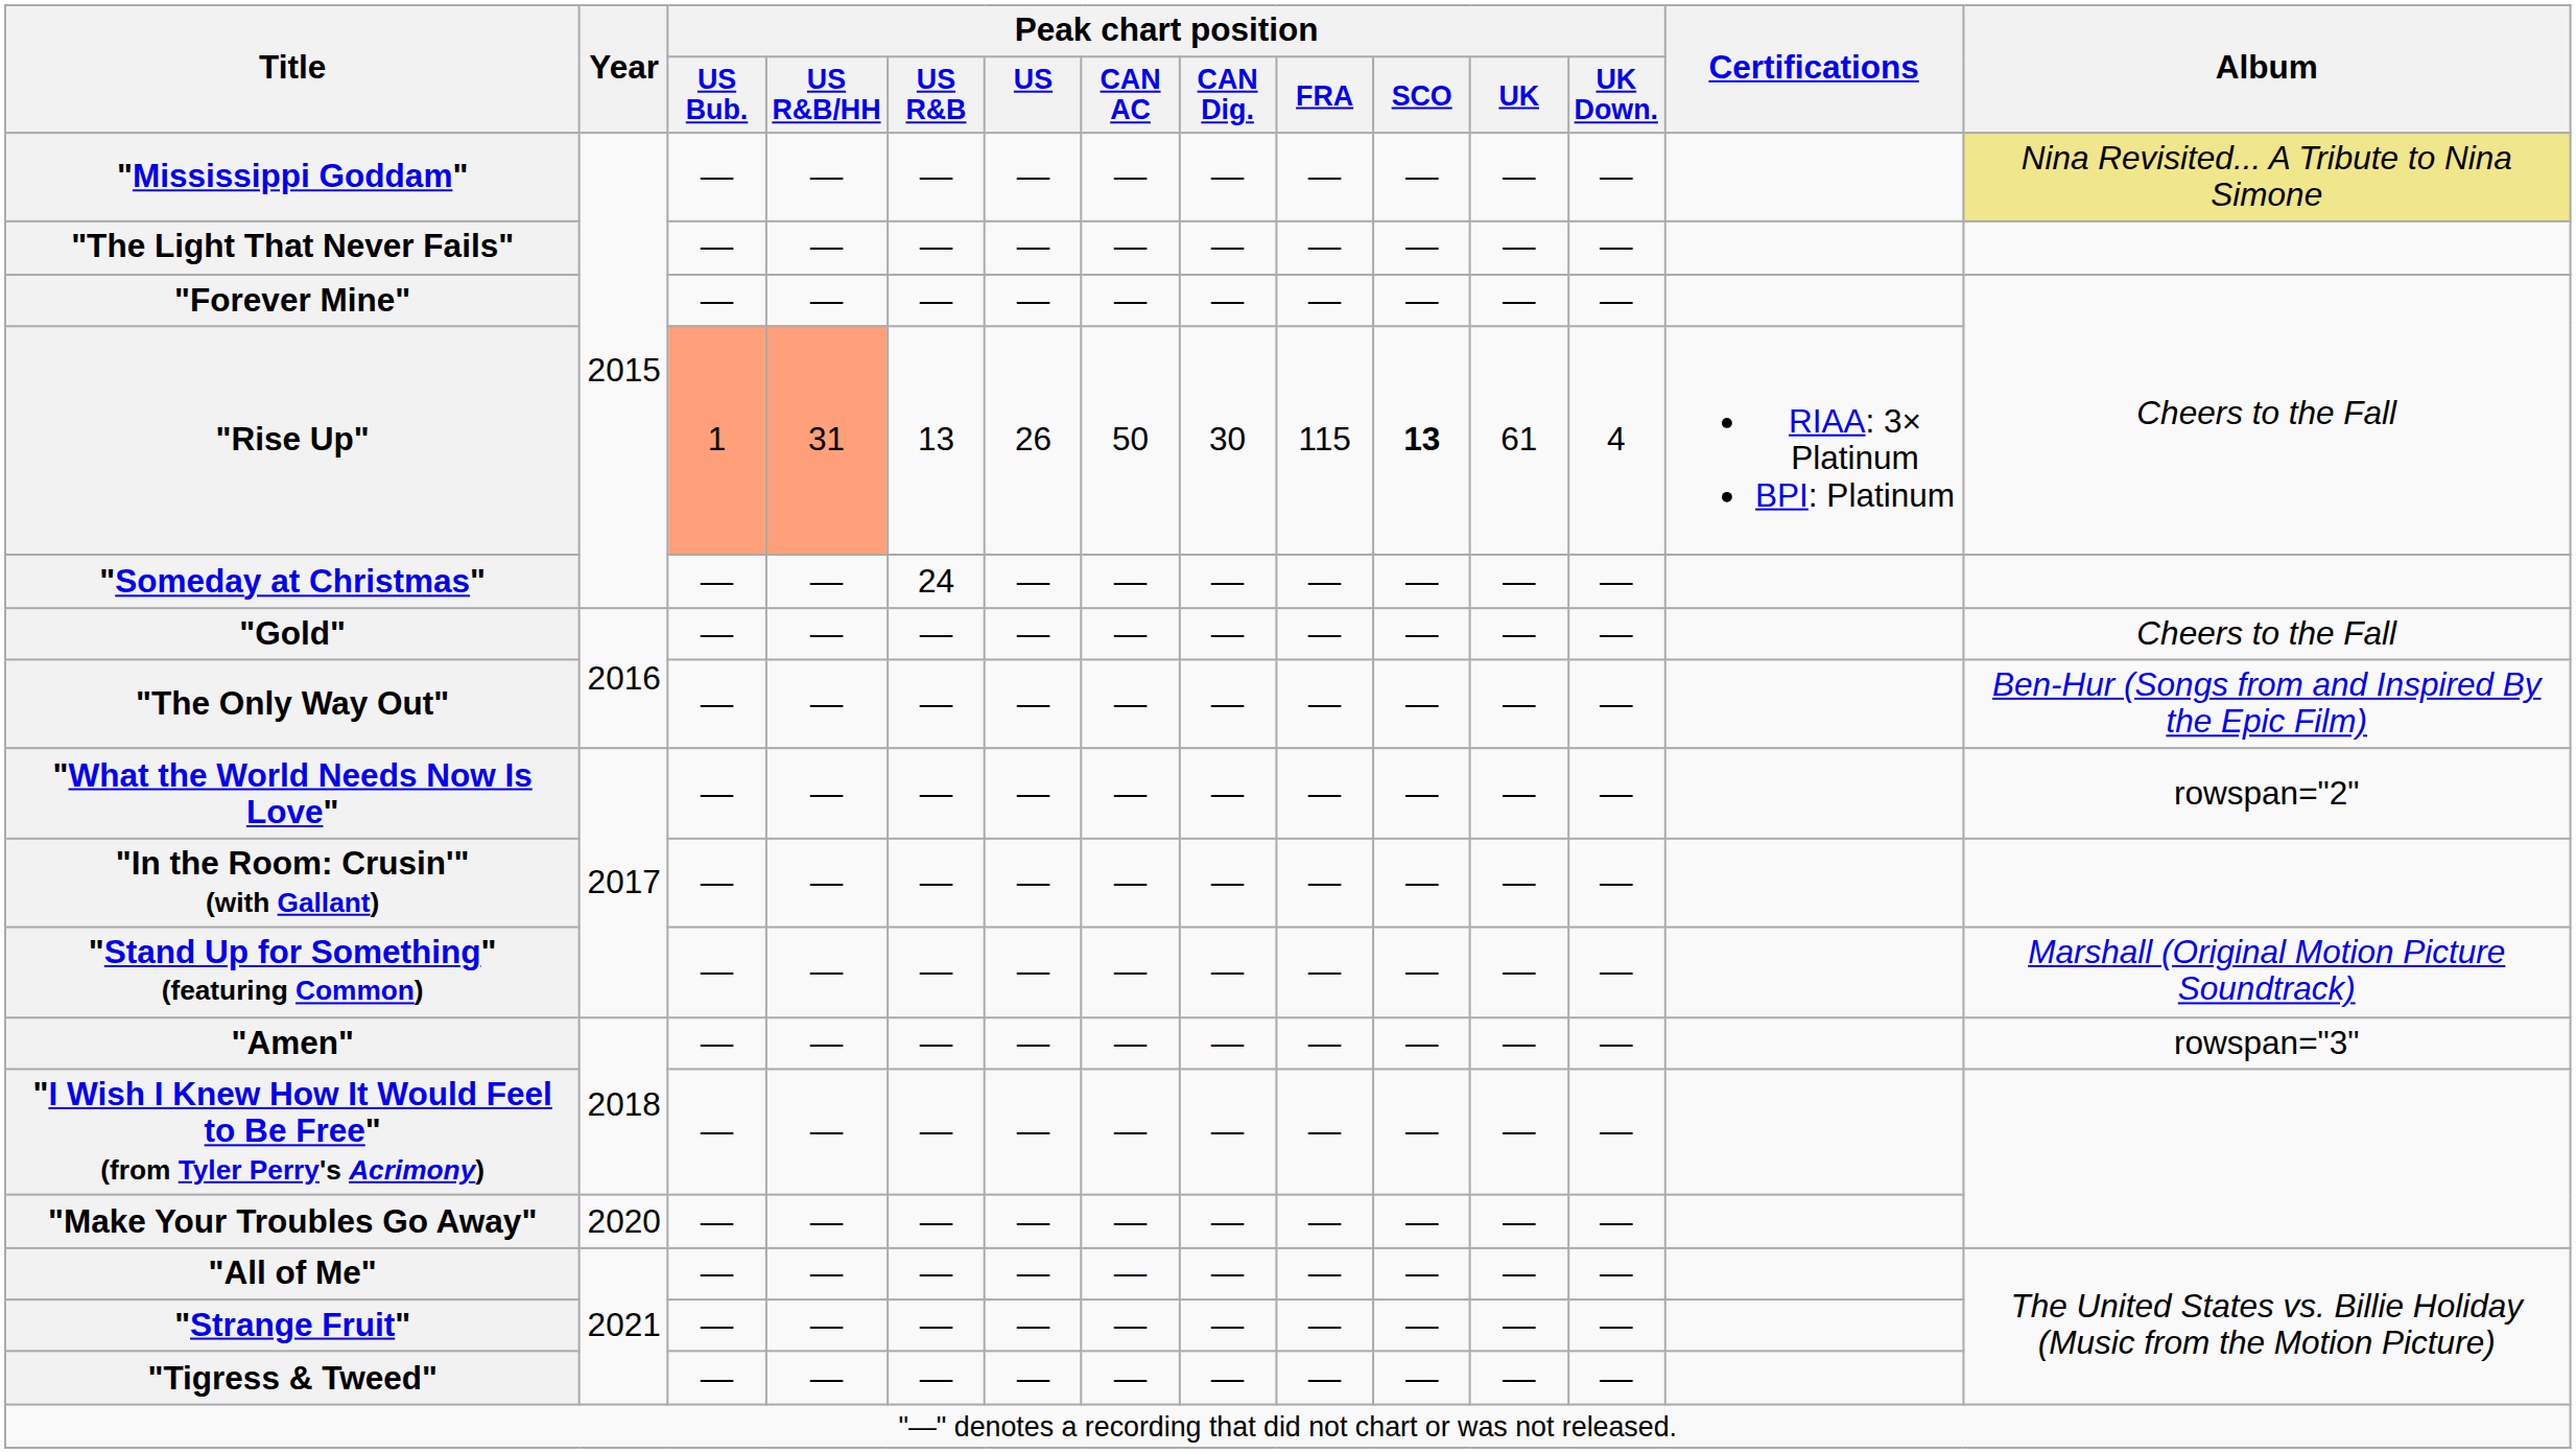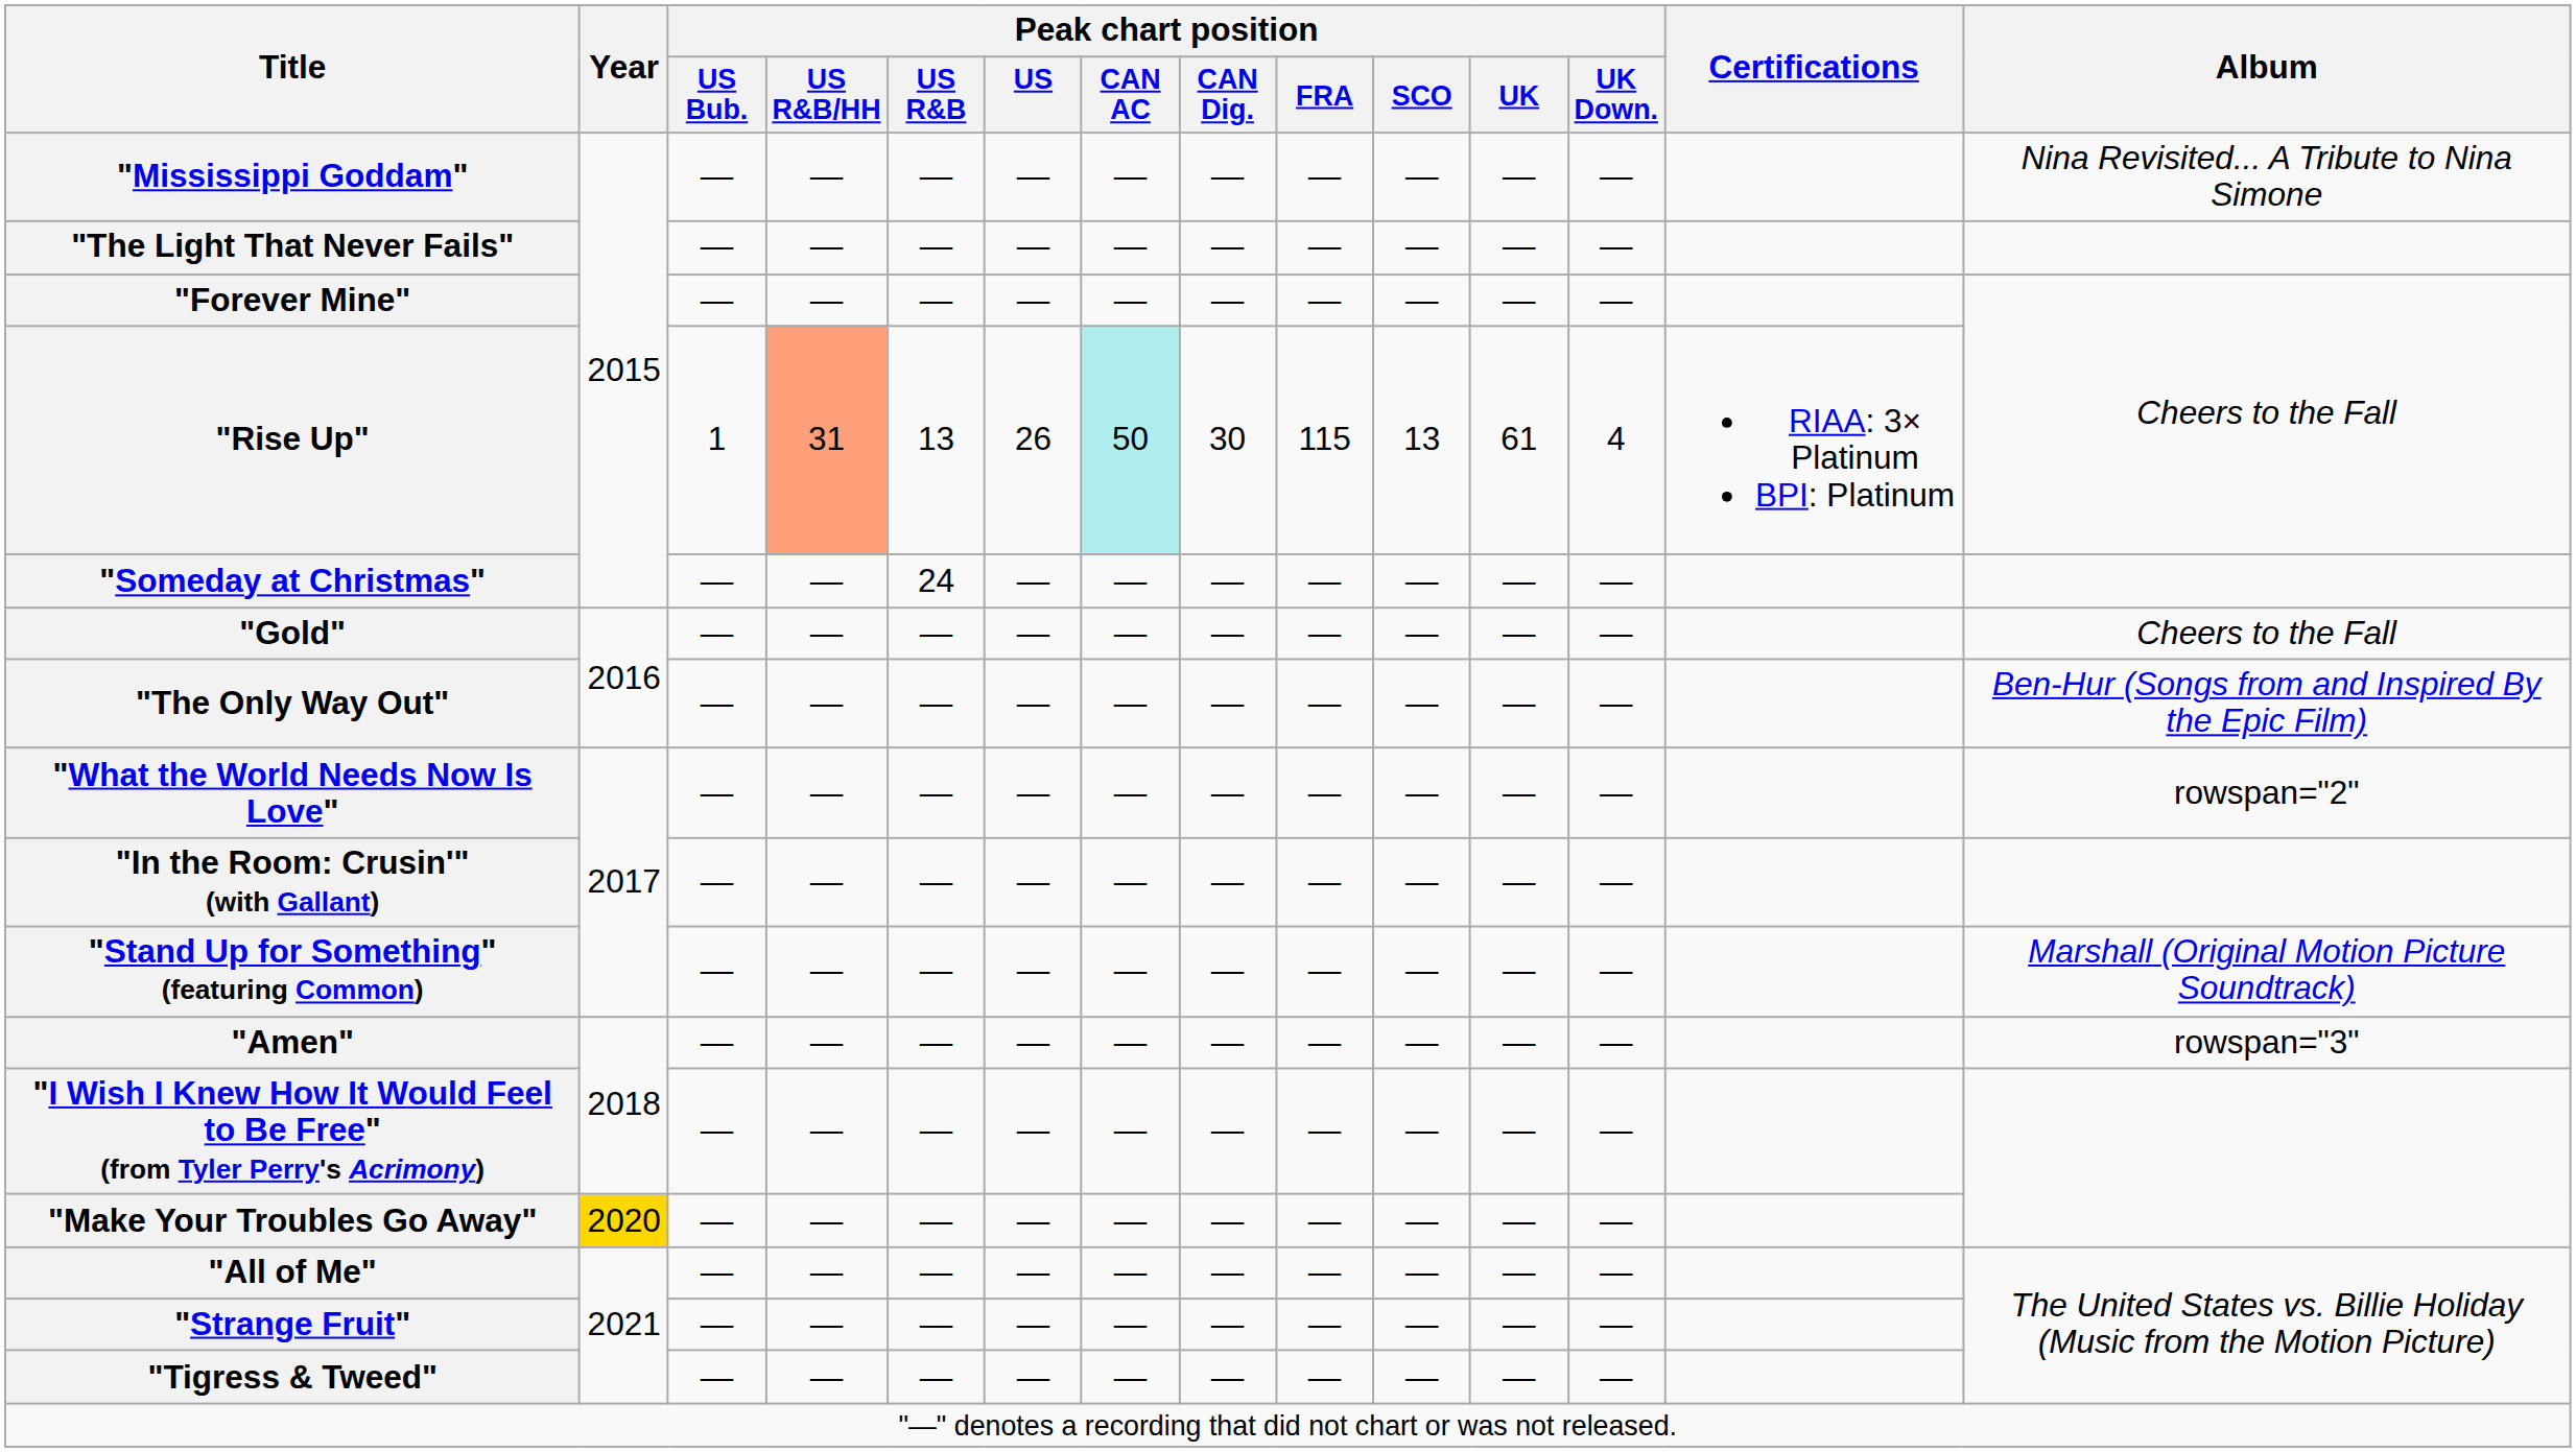"Mississippi Goddam" | Album: khaki background -> no background
"Rise Up" | Peak chart position / US Bub.: lightsalmon background -> no background
"Rise Up" | Peak chart position / CAN AC: no background -> paleturquoise background
"Rise Up" | Peak chart position / SCO: bold -> normal
"Make Your Troubles Go Away" | Year: no background -> gold background
